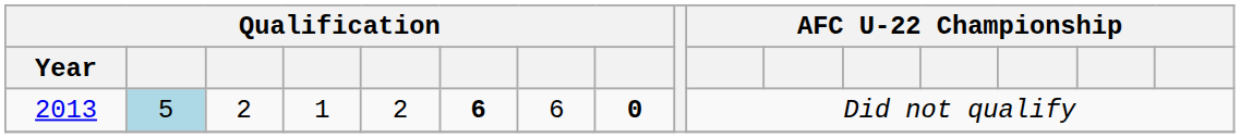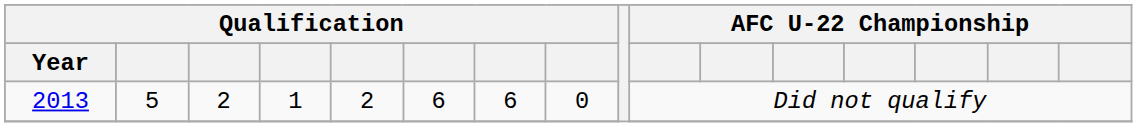2013 | column 2: lightblue background -> no background
2013 | column 6: bold -> normal
2013 | column 8: bold -> normal
